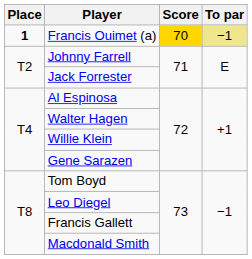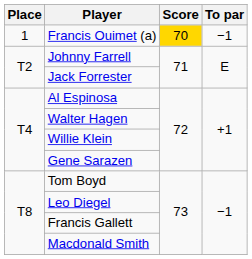Francis Ouimet (a) | Place: bold -> normal
Francis Ouimet (a) | To par: khaki background -> no background
